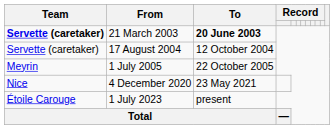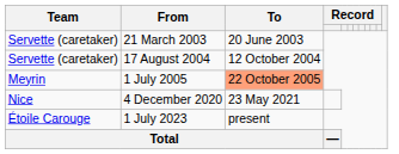21 March 2003 | Team: bold -> normal
21 March 2003 | To: bold -> normal
1 July 2005 | To: no background -> lightsalmon background
